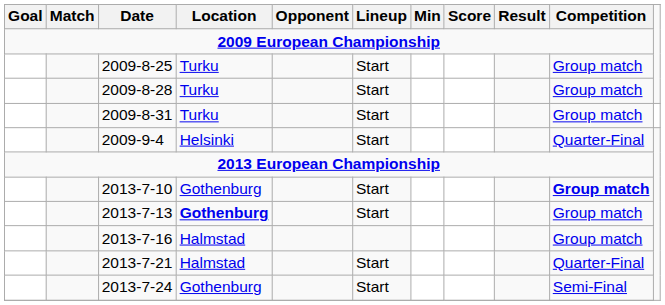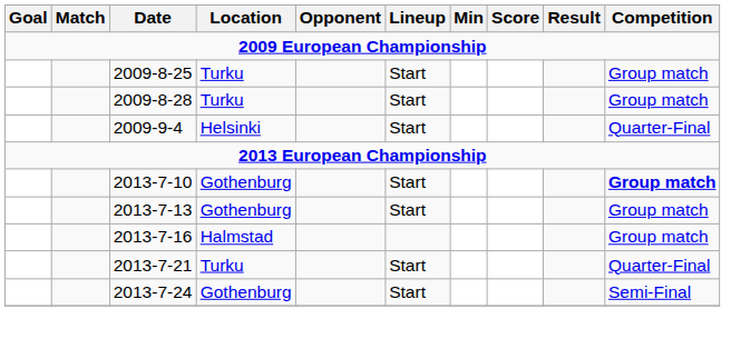- row: 2009-8-31 | Turku | Start | Group match
2013-7-13 | Location: bold -> normal
2013-7-21 | Location: Halmstad -> Turku
